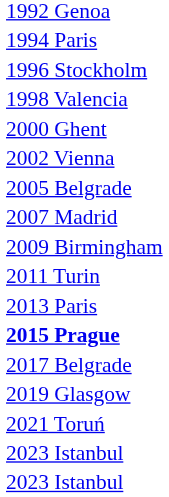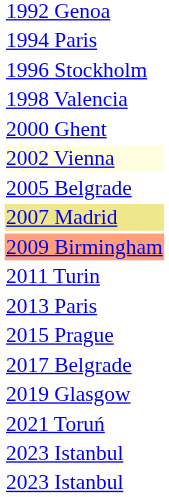2002 Vienna | column 1: no background -> lightyellow background
2007 Madrid | column 1: no background -> khaki background
2009 Birmingham | column 1: no background -> lightsalmon background
2015 Prague | column 1: bold -> normal
